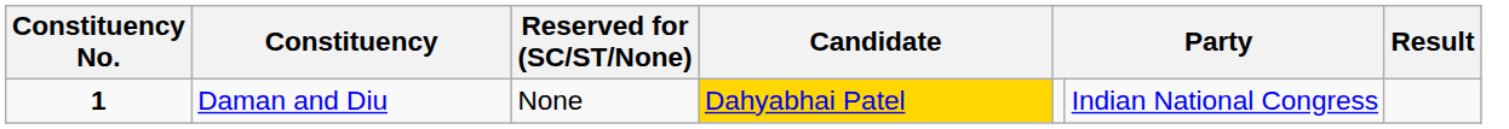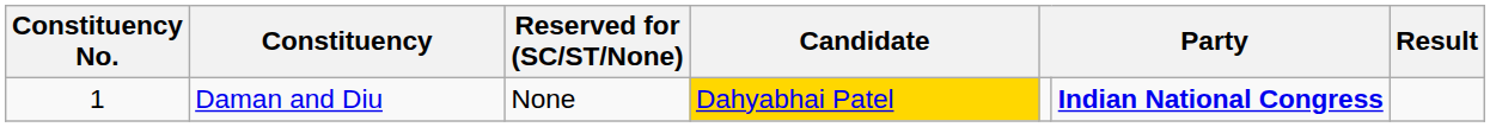Daman and Diu | Constituency No.: bold -> normal
Daman and Diu | column 6: normal -> bold
